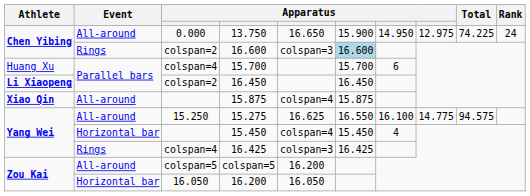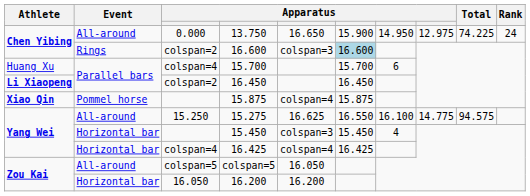row 7 | Event: All-around -> Pommel horse
row 9 | column 5: colspan=4 -> colspan=3
row 10 | Event: Rings -> Horizontal bar
row 10 | column 5: colspan=3 -> colspan=4
row 11 | column 5: 16.200 -> 16.050
row 12 | column 5: 16.050 -> 16.200
